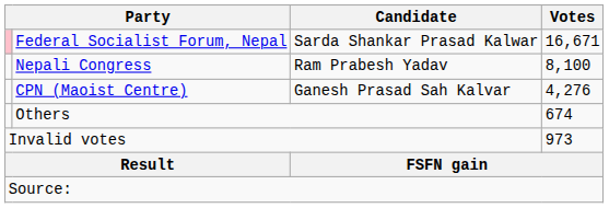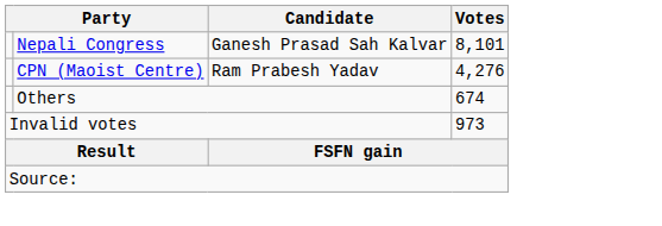- row: Federal Socialist Forum, Nepal | Sarda Shankar Prasad Kalwar | 16,671
Nepali Congress | Candidate: Ram Prabesh Yadav -> Ganesh Prasad Sah Kalvar
Nepali Congress | Votes: 8,100 -> 8,101
CPN (Maoist Centre) | Candidate: Ganesh Prasad Sah Kalvar -> Ram Prabesh Yadav
